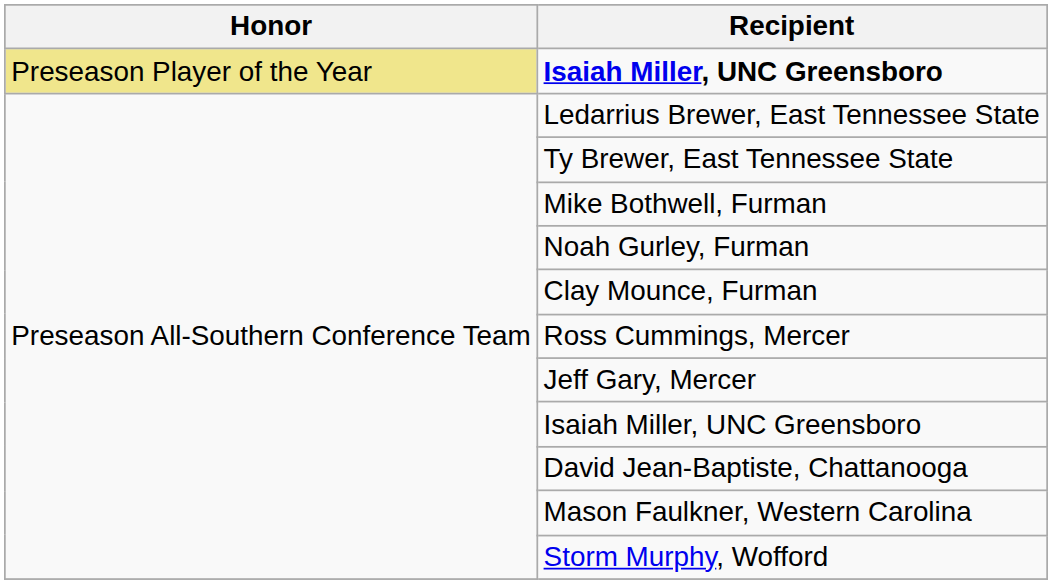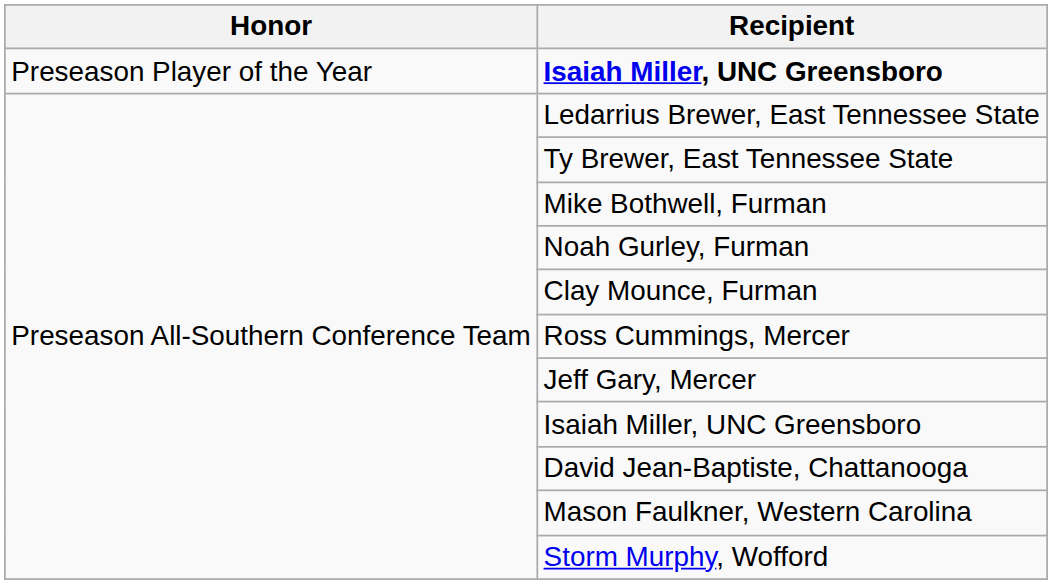row 2 | Honor: khaki background -> no background
